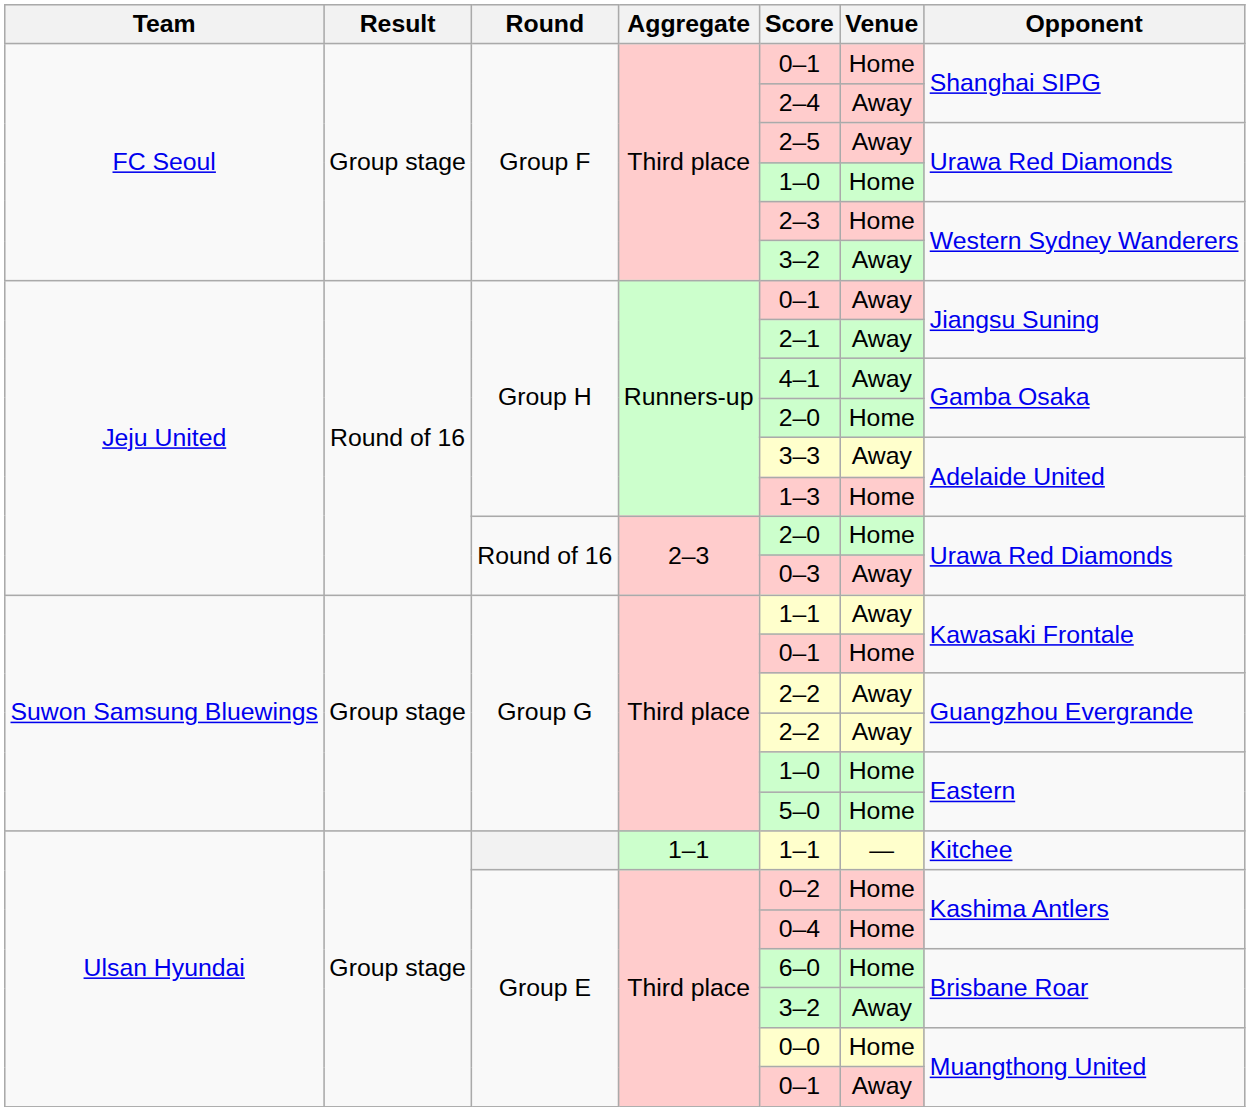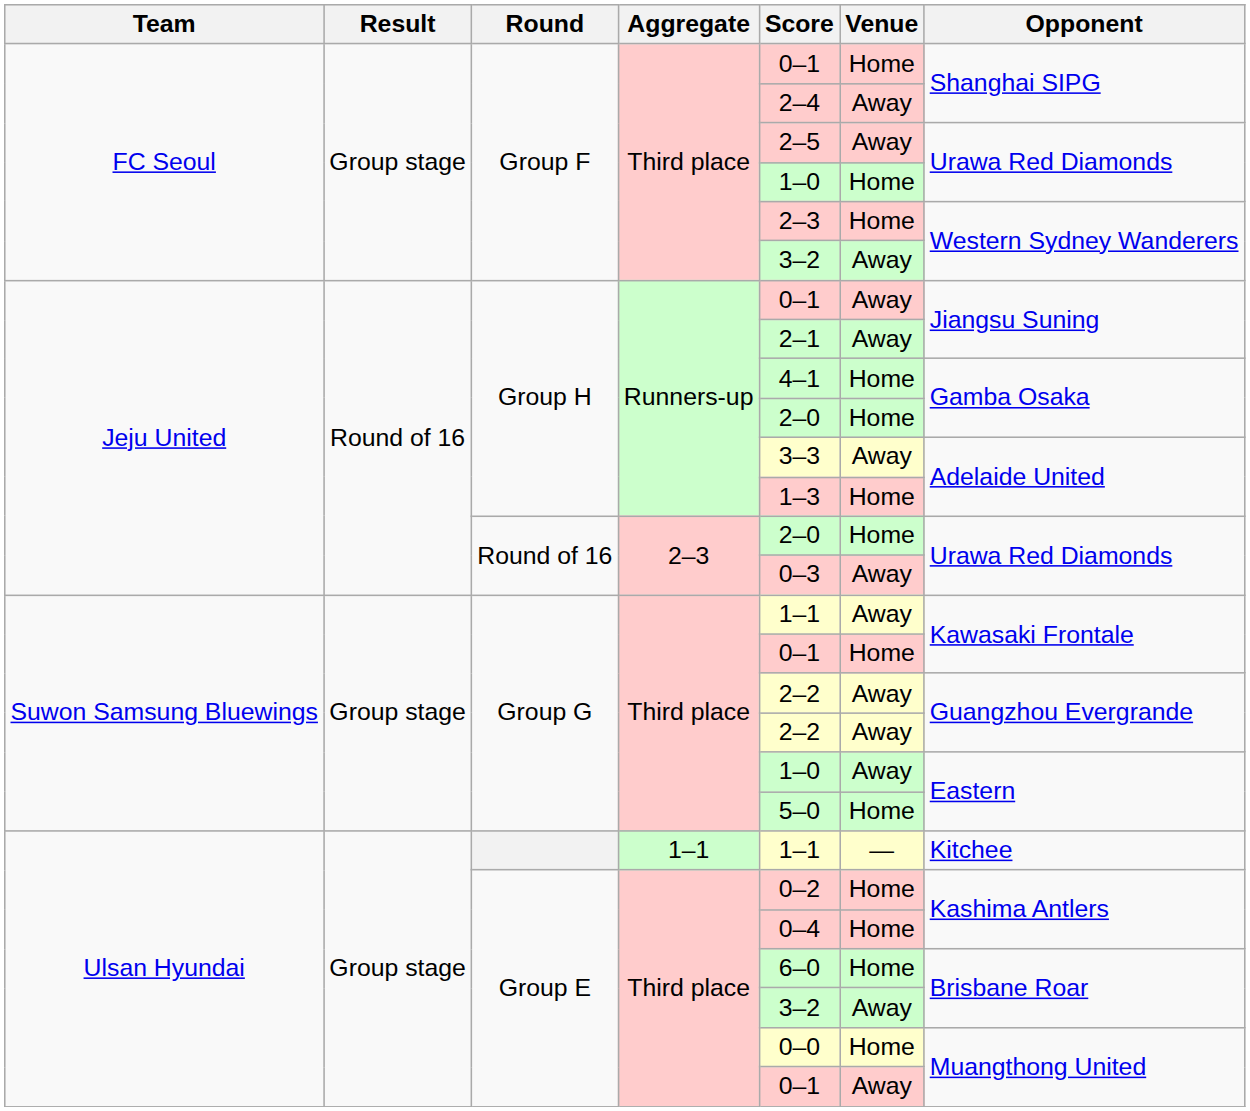row 10 | Venue: Away -> Home
row 20 | Venue: Home -> Away
